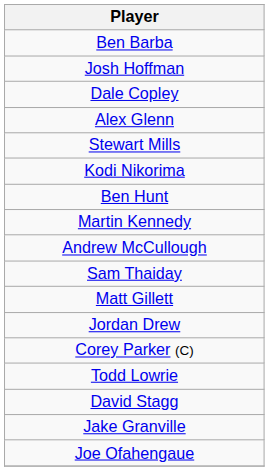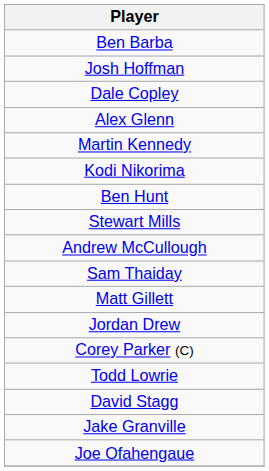row 6 | column 1: Stewart Mills -> Martin Kennedy
row 9 | column 1: Martin Kennedy -> Stewart Mills
